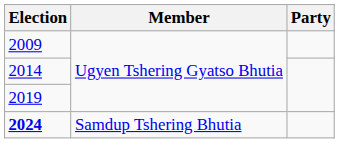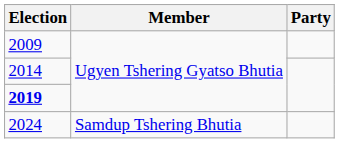2019 | Election: normal -> bold
2024 | Election: bold -> normal
